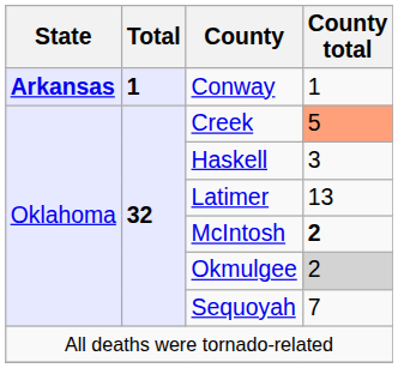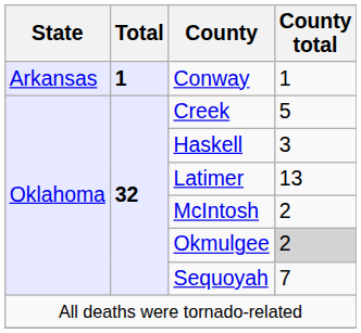Conway | State: bold -> normal
Creek | County total: lightsalmon background -> no background
McIntosh | County total: bold -> normal
